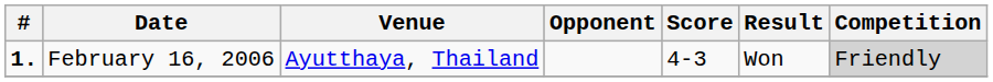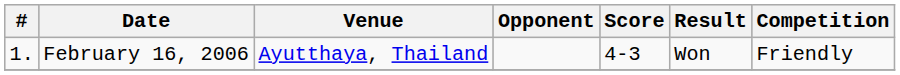February 16, 2006 | #: bold -> normal
February 16, 2006 | Competition: lightgrey background -> no background
